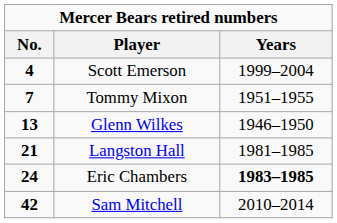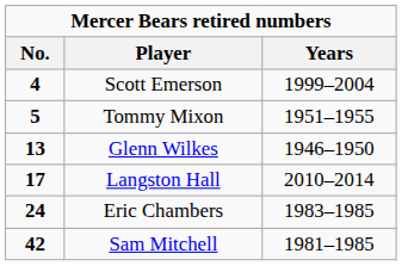Tommy Mixon | No.: 7 -> 5
Langston Hall | No.: 21 -> 17
Langston Hall | Years: 1981–1985 -> 2010–2014
Eric Chambers | Years: bold -> normal
Sam Mitchell | Years: 2010–2014 -> 1981–1985
